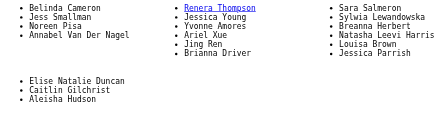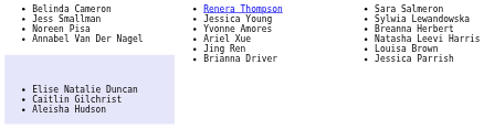Elise Natalie Duncan Caitlin Gilchrist Aleisha Hudson | column 1: no background -> lavender background
